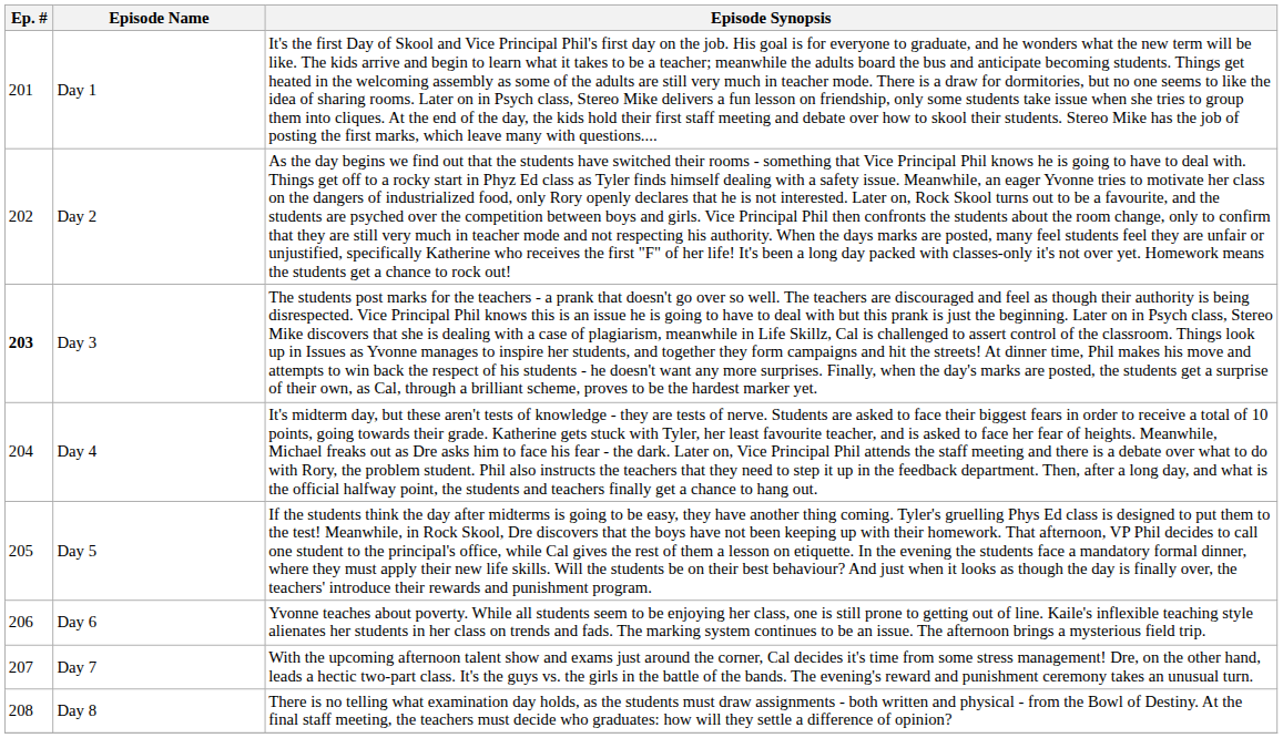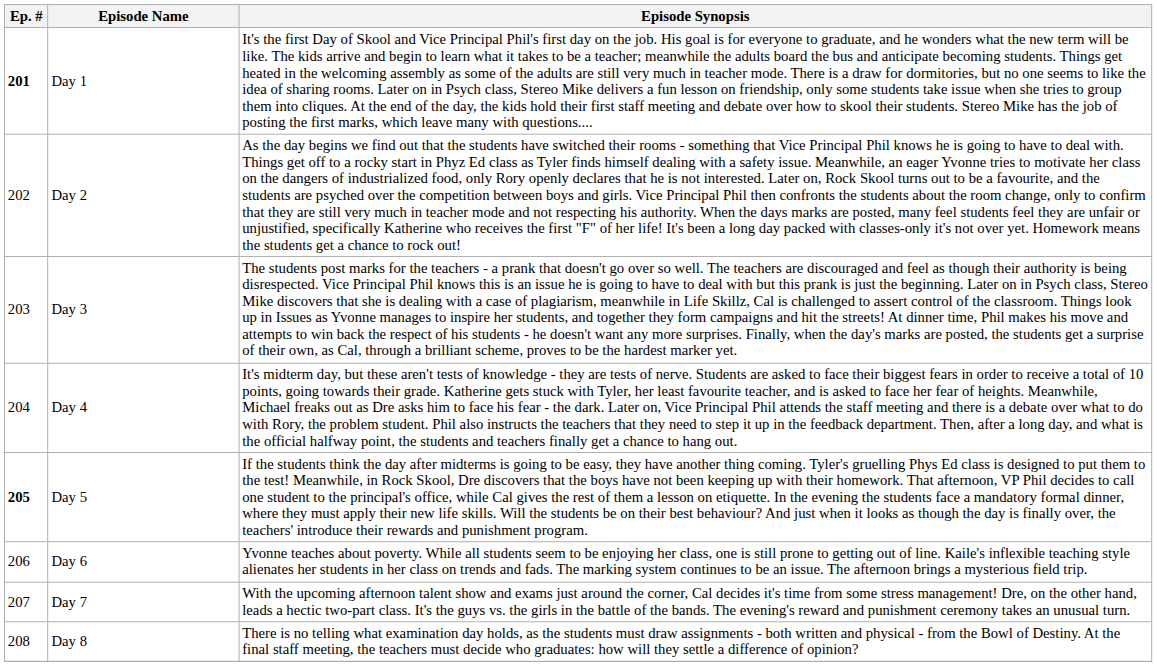Day 1 | Ep. #: normal -> bold
Day 3 | Ep. #: bold -> normal
Day 5 | Ep. #: normal -> bold
